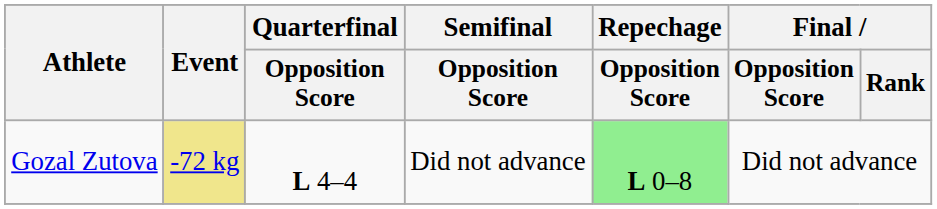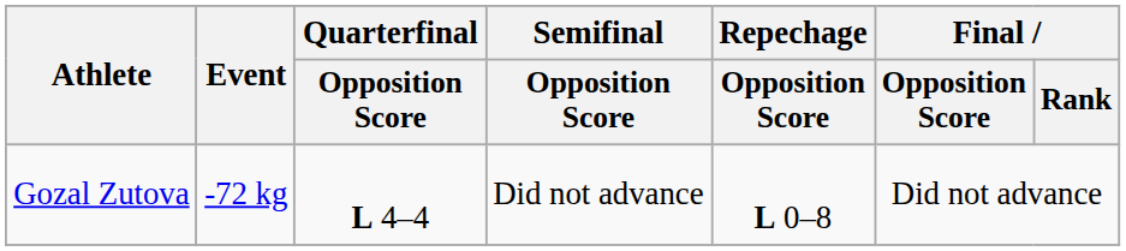Gozal Zutova | Event: khaki background -> no background
Gozal Zutova | Repechage / Opposition Score: lightgreen background -> no background
